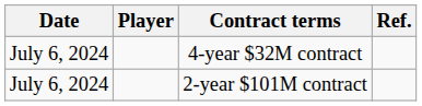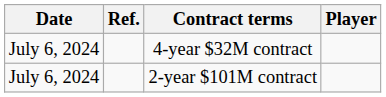columns swapped: Player <-> Ref.
